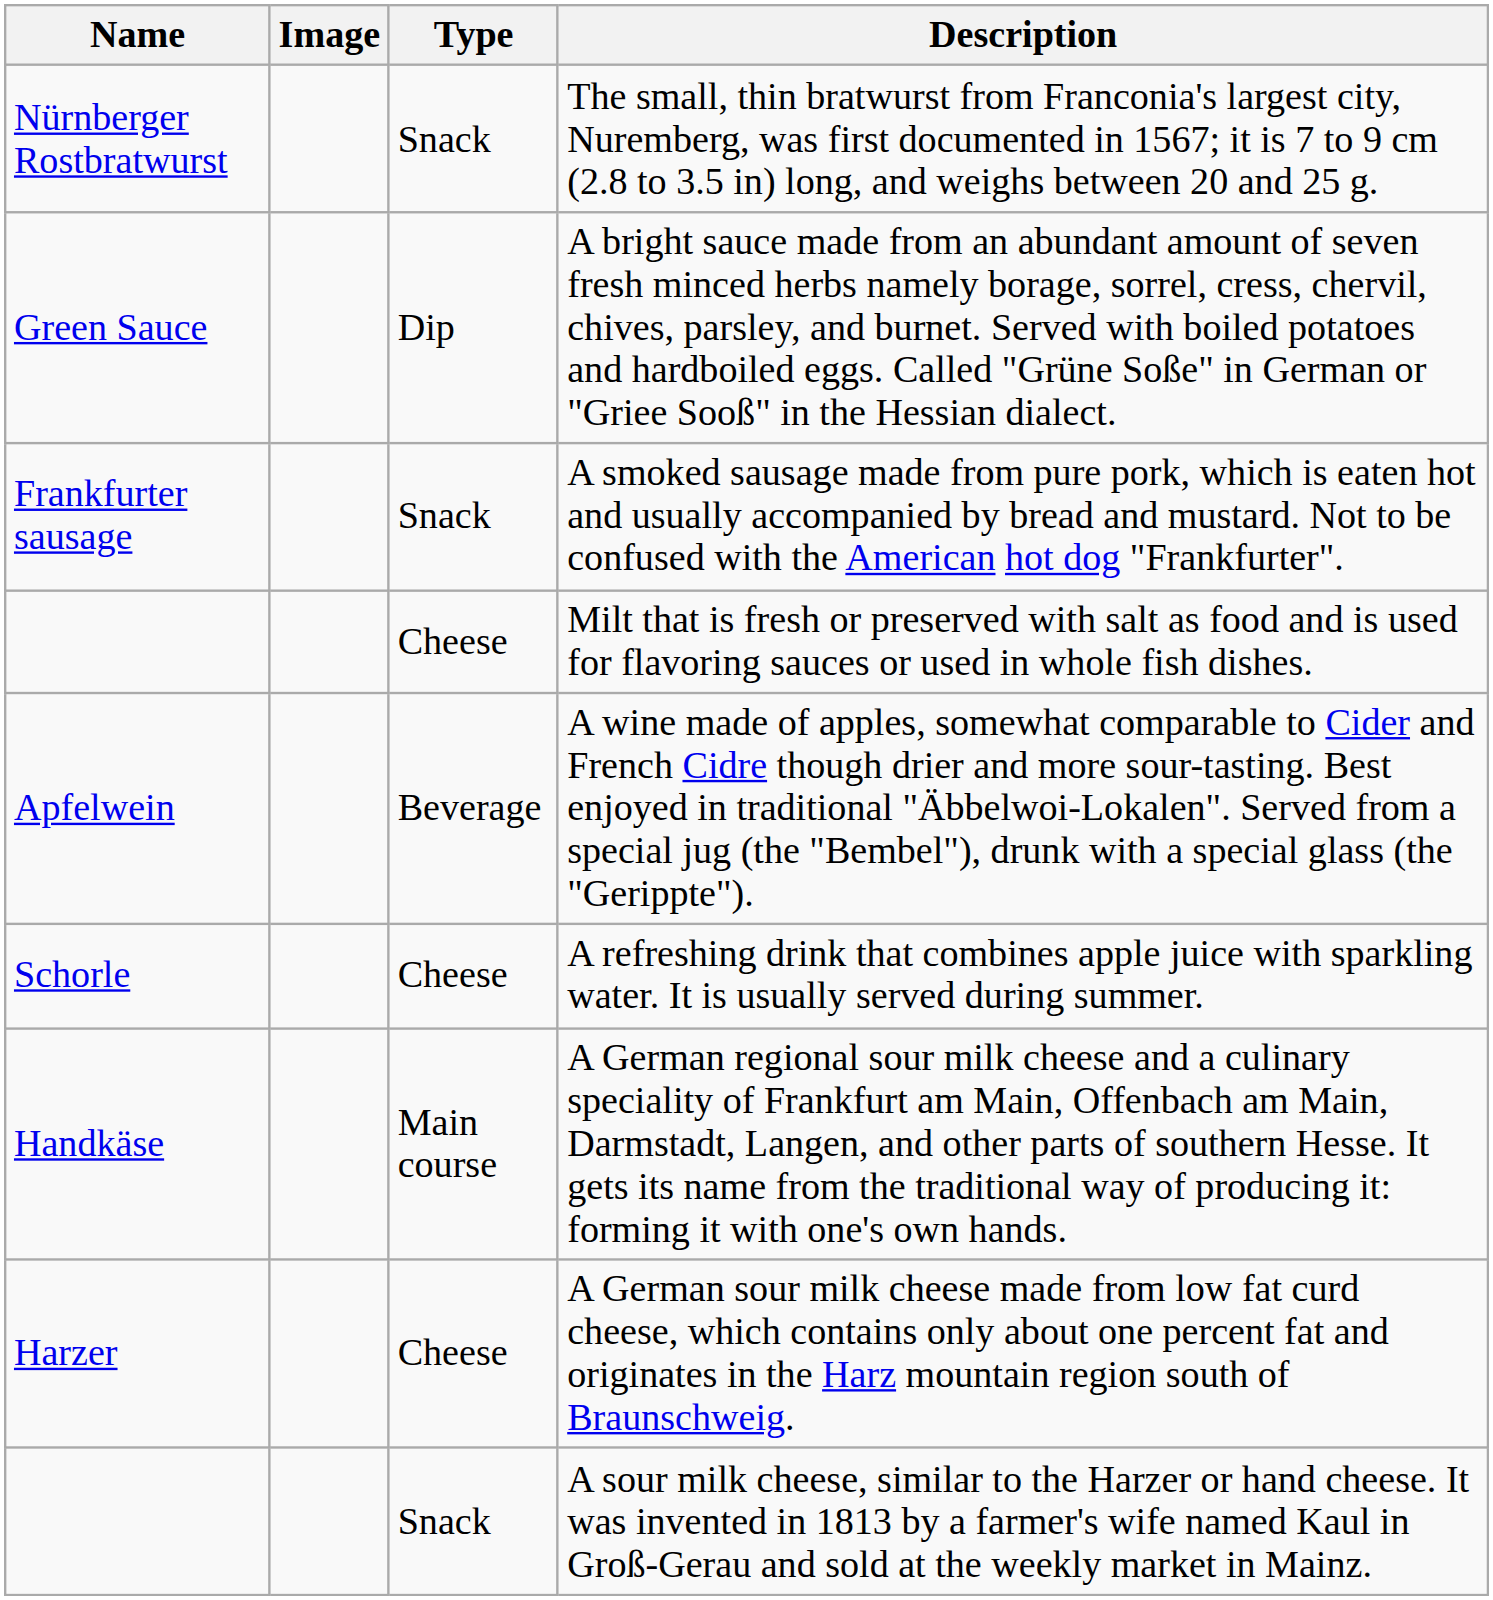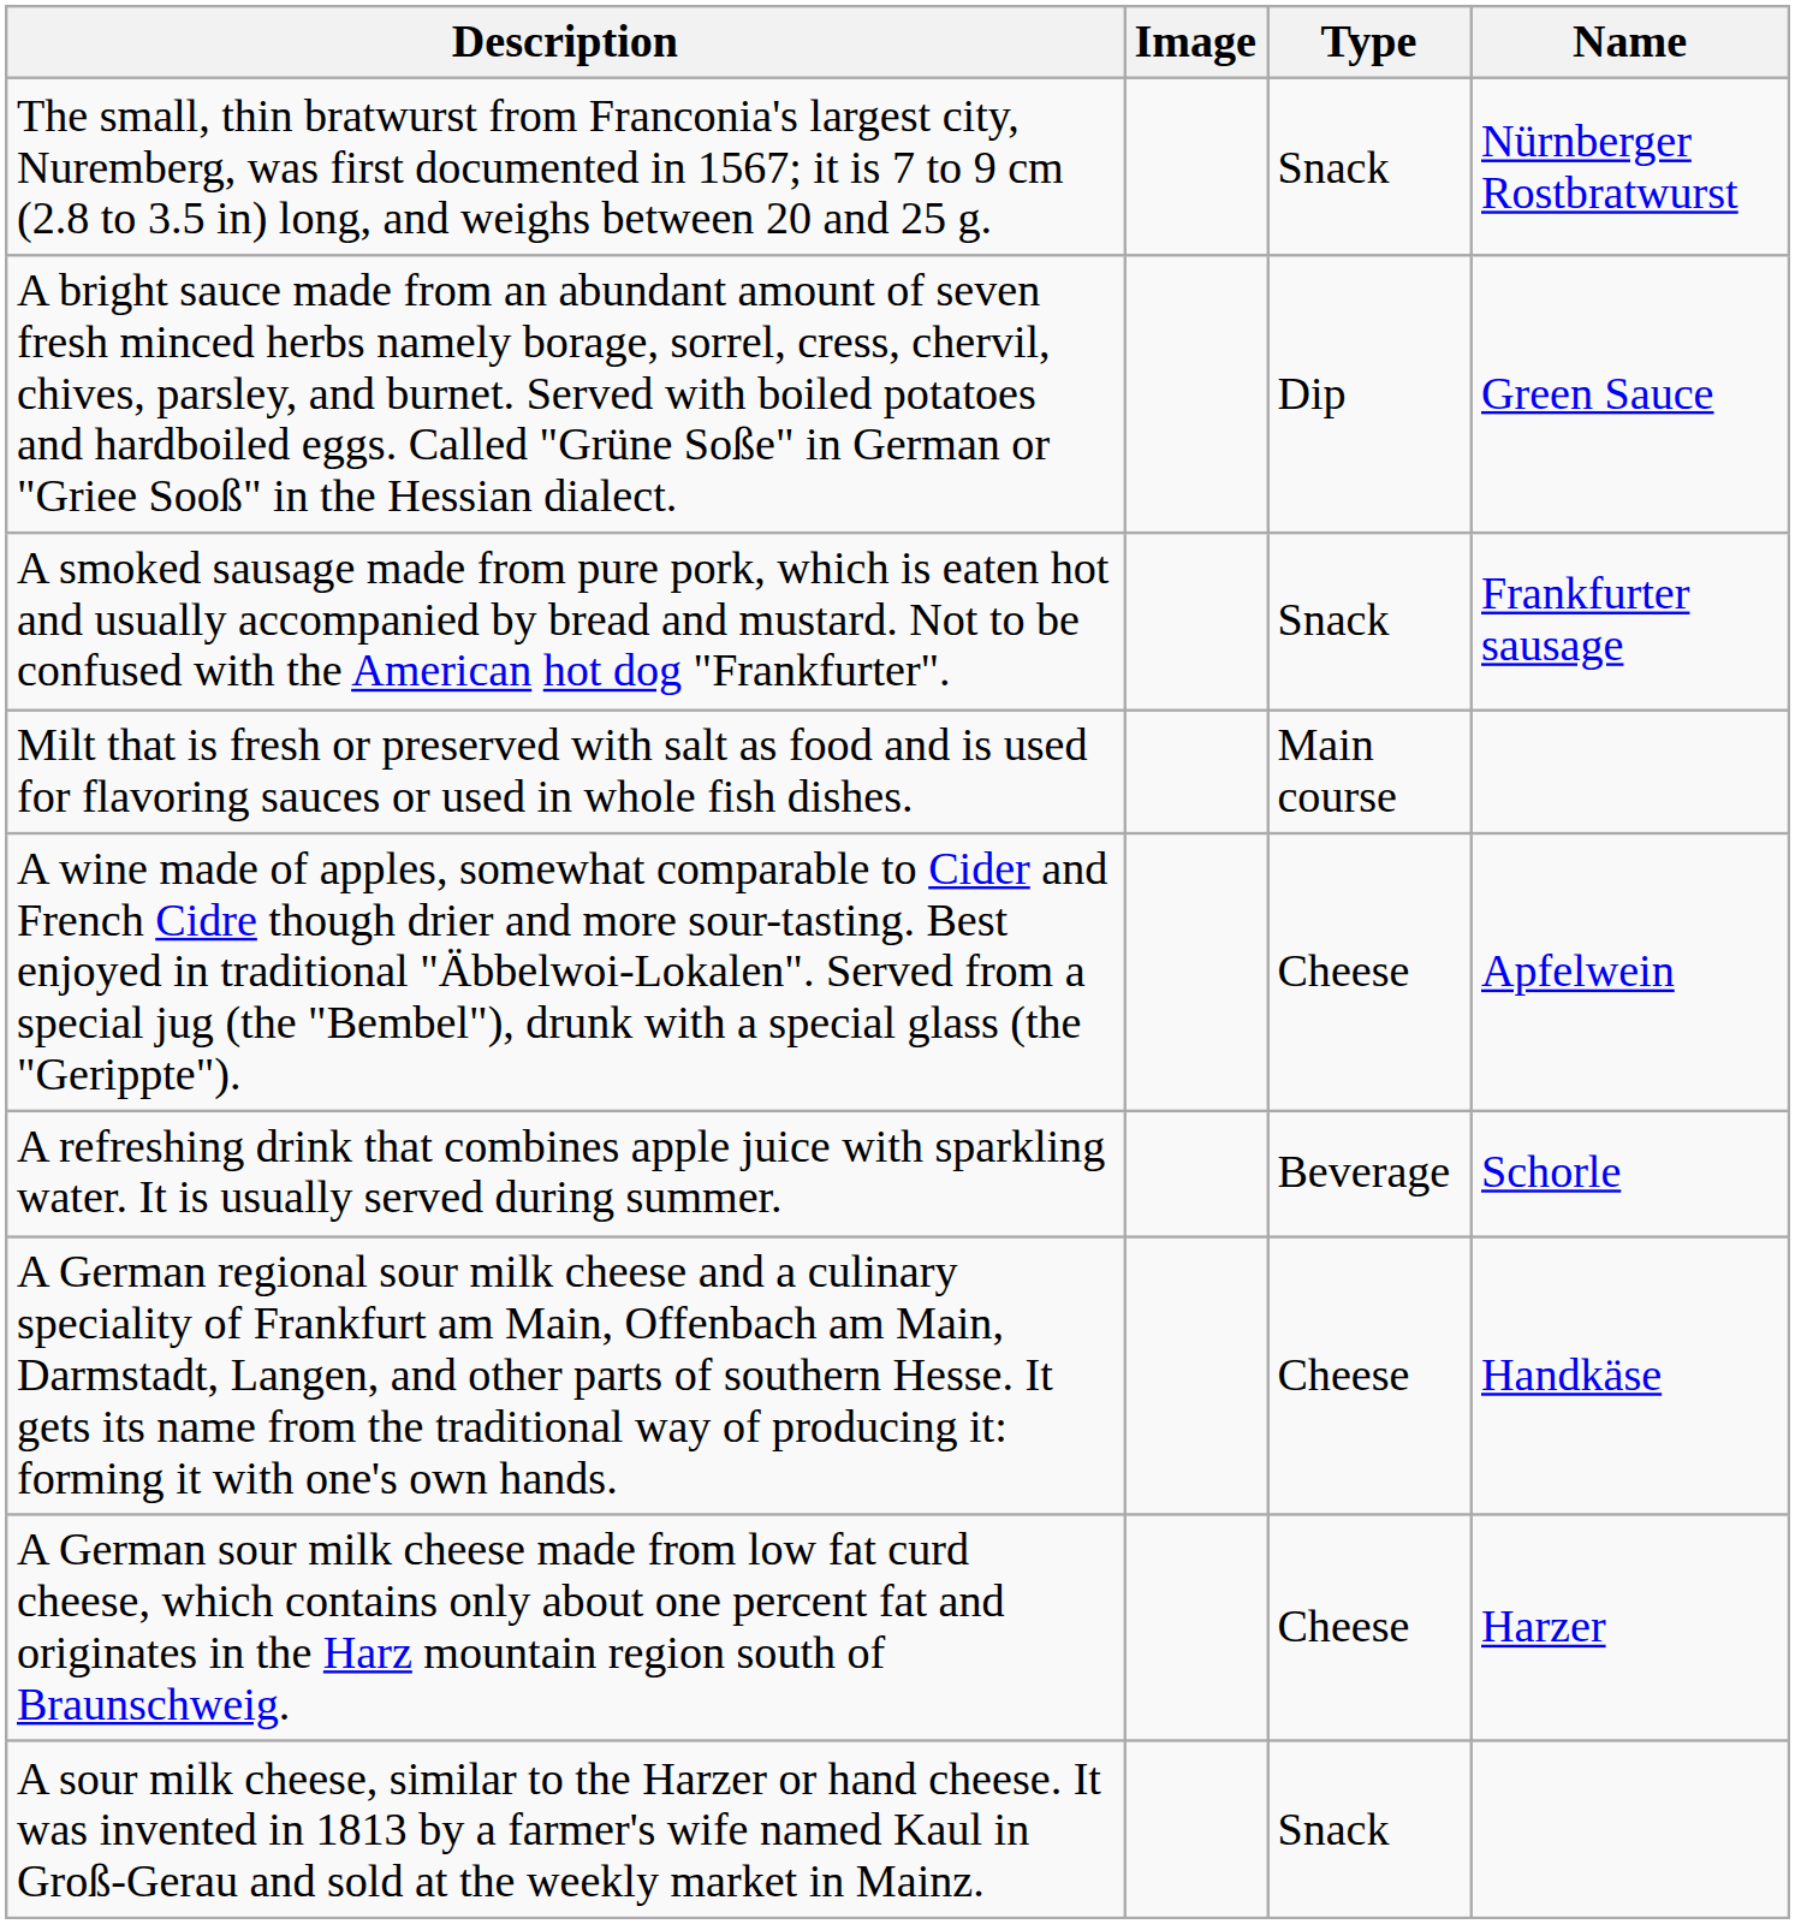columns swapped: Name <-> Description
row 5 | Type: Cheese -> Main course
row 6 | Type: Beverage -> Cheese
row 7 | Type: Cheese -> Beverage
row 8 | Type: Main course -> Cheese
